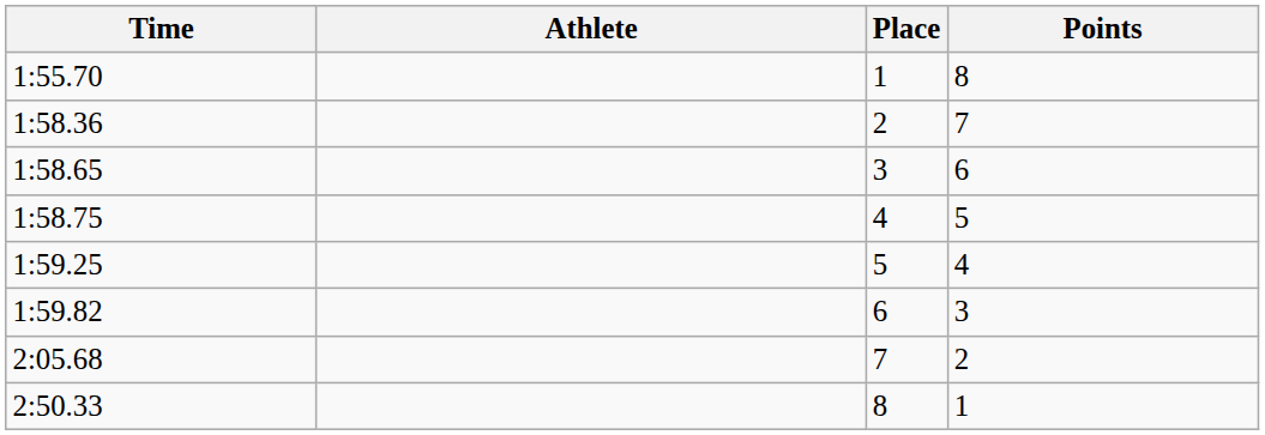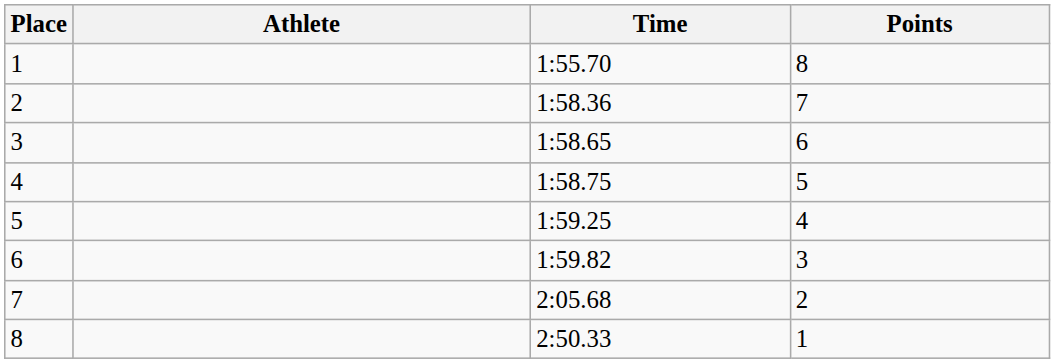columns swapped: Place <-> Time
